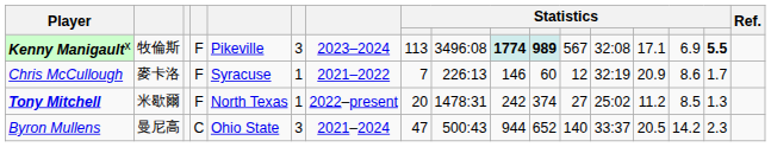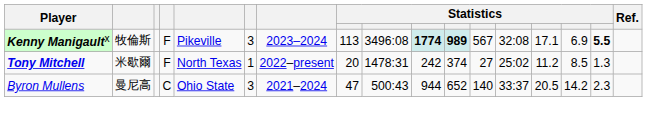- row: Chris McCullough | 麥卡洛 | F | Syracuse | 1 | 2021–2022 | 7 | 226:13 | 146 | 60 | 12 | 32:19 | 20.9 | 8.6 | 1.7
